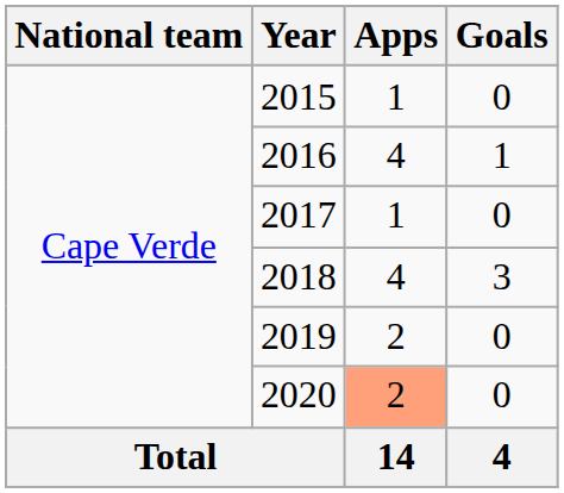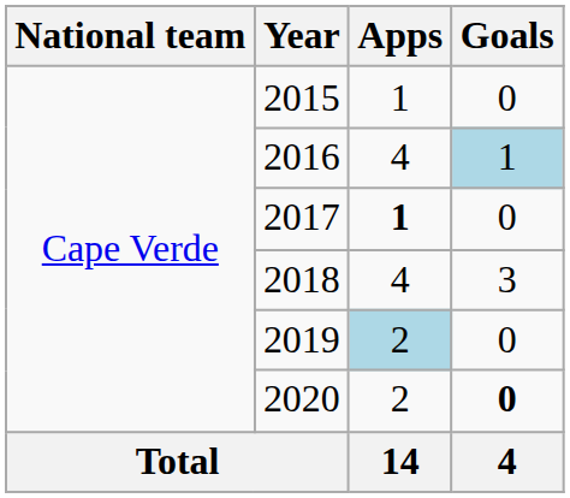2016 | Goals: no background -> lightblue background
2017 | Apps: normal -> bold
2019 | Apps: no background -> lightblue background
2020 | Apps: lightsalmon background -> no background
2020 | Goals: normal -> bold
